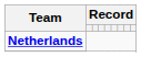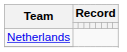Netherlands | Team: bold -> normal
